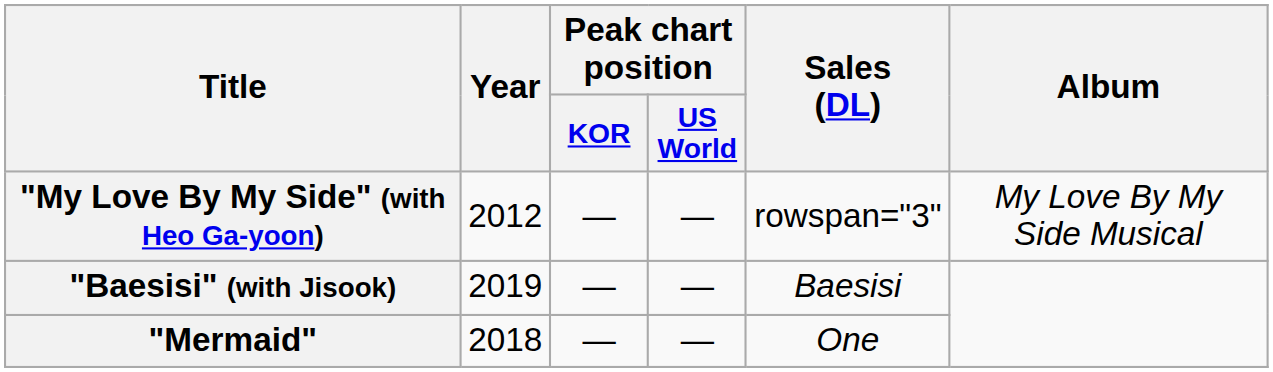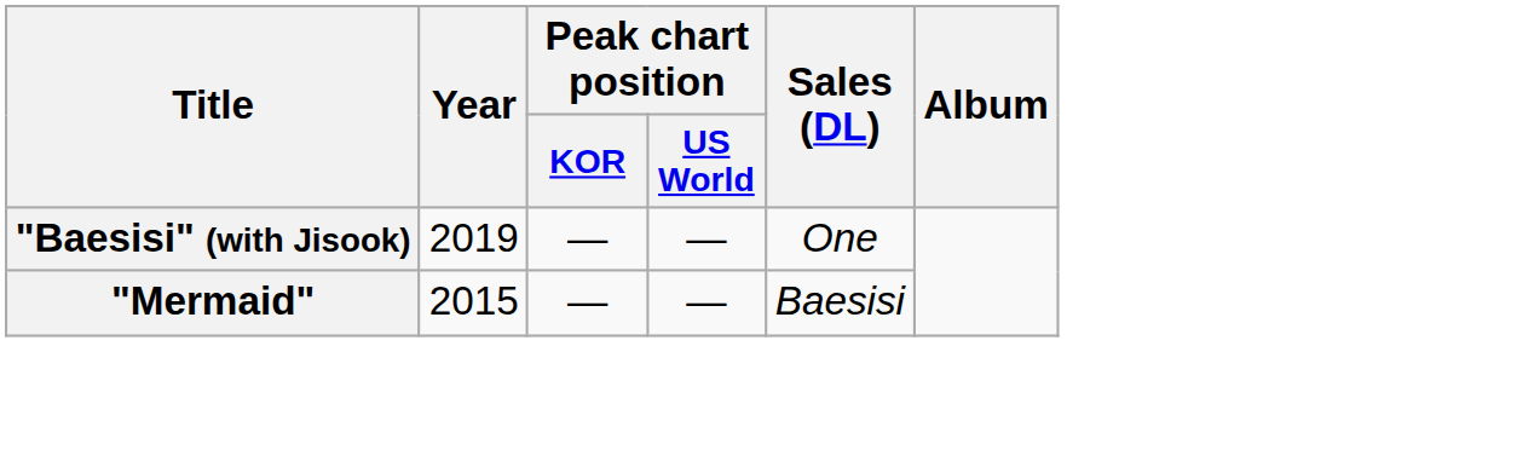- row: "My Love By My Side" (with Heo Ga-yoon) | 2012 | — | — | rowspan="3" | My Love By My Side Musical
"Baesisi" (with Jisook) | Sales (DL): Baesisi -> One
"Mermaid" | Year: 2018 -> 2015
"Mermaid" | Sales (DL): One -> Baesisi
